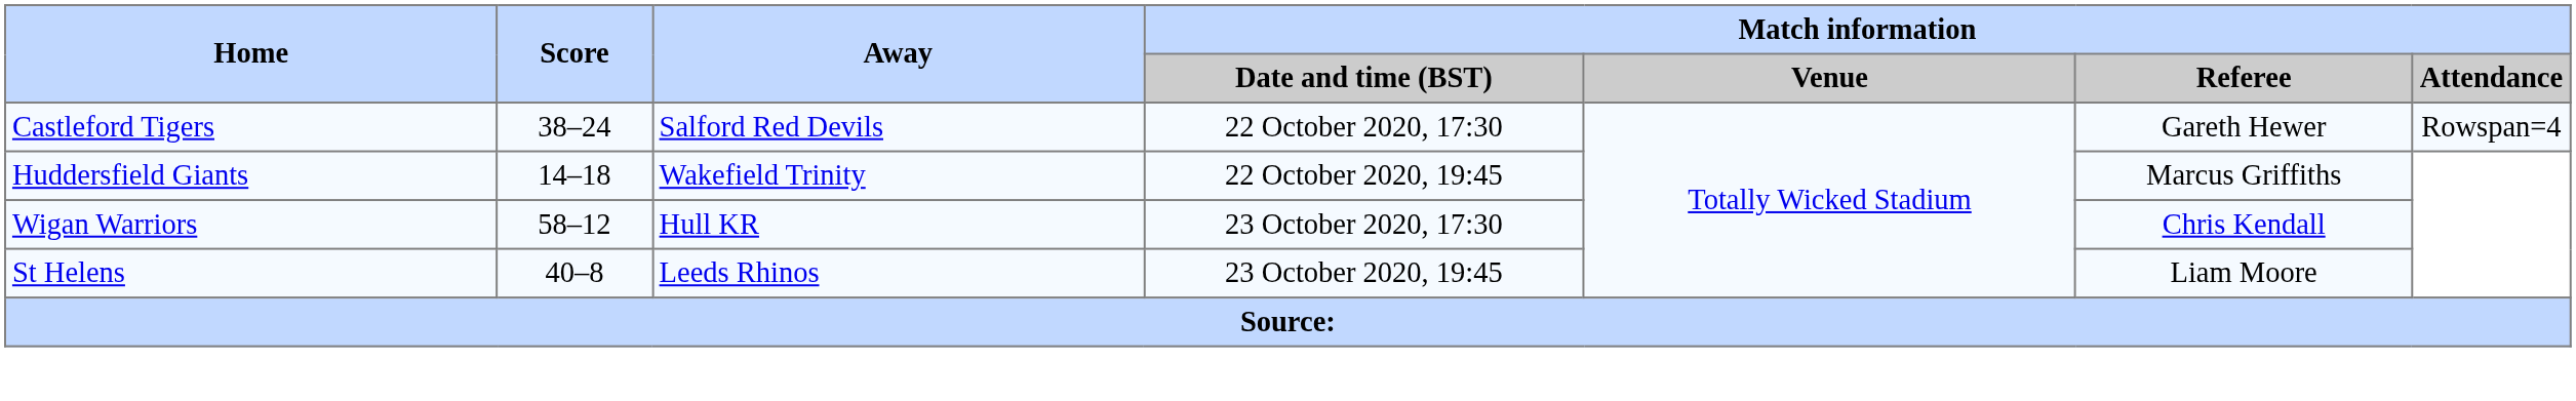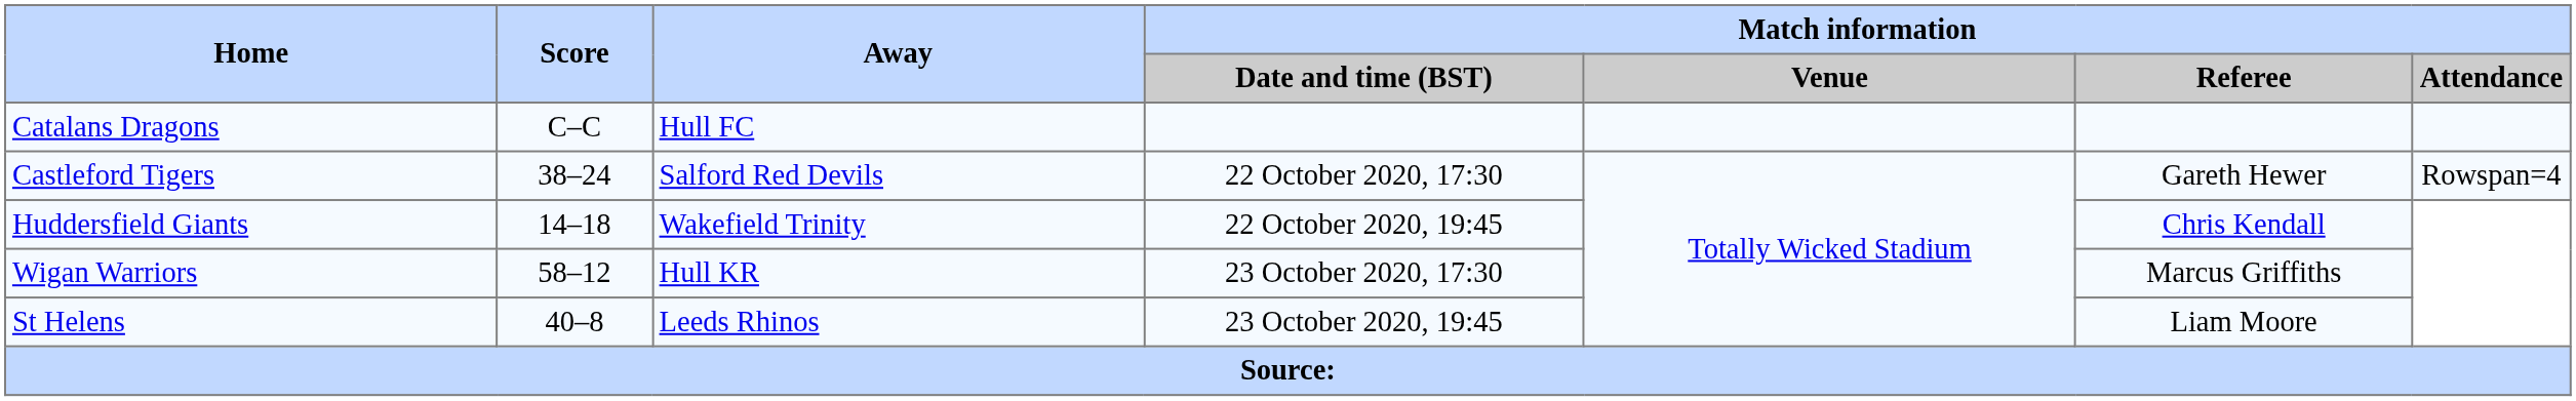+ row: Catalans Dragons | C–C | Hull FC
Huddersfield Giants | Match information / Referee: Marcus Griffiths -> Chris Kendall
Wigan Warriors | Match information / Referee: Chris Kendall -> Marcus Griffiths
